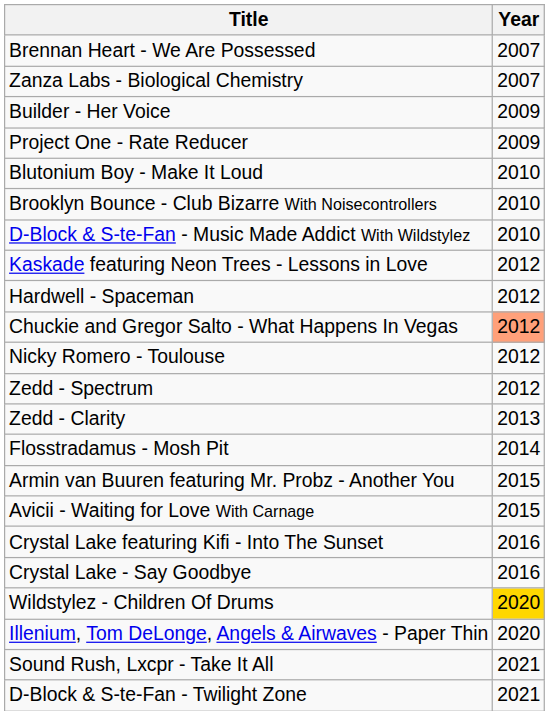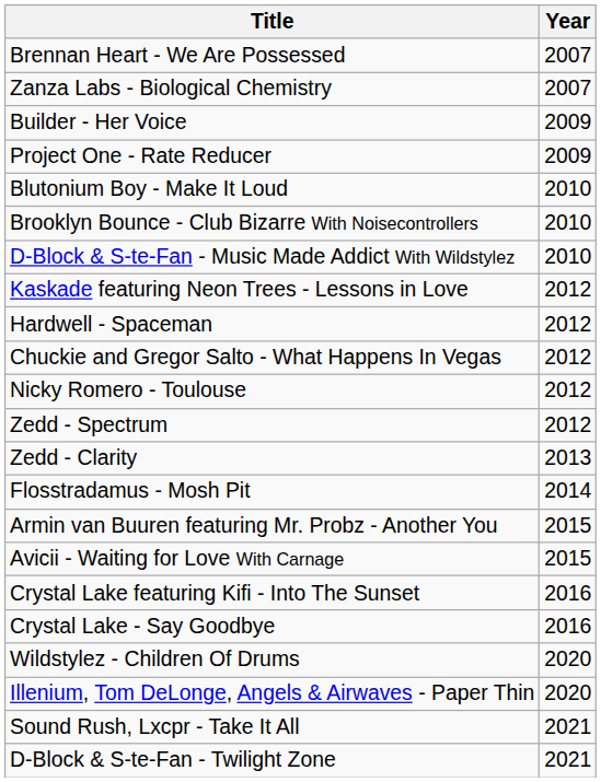Chuckie and Gregor Salto - What Happens In Vegas | Year: lightsalmon background -> no background
Wildstylez - Children Of Drums | Year: gold background -> no background
